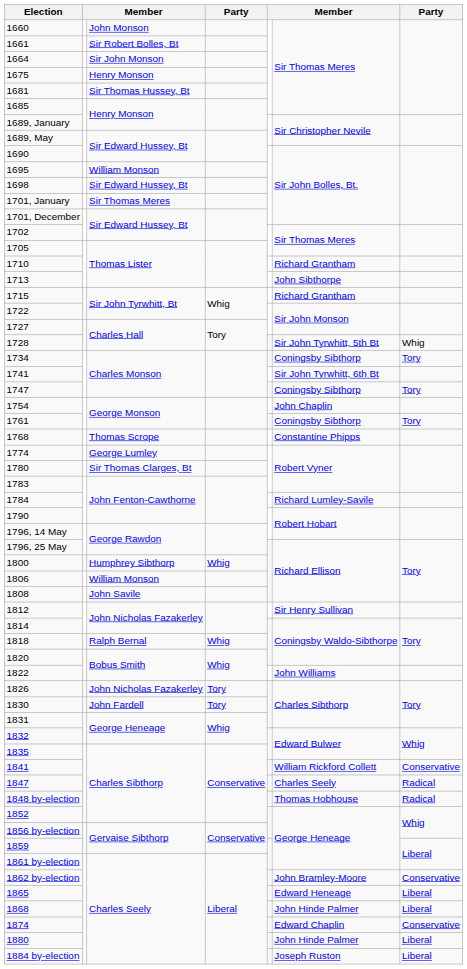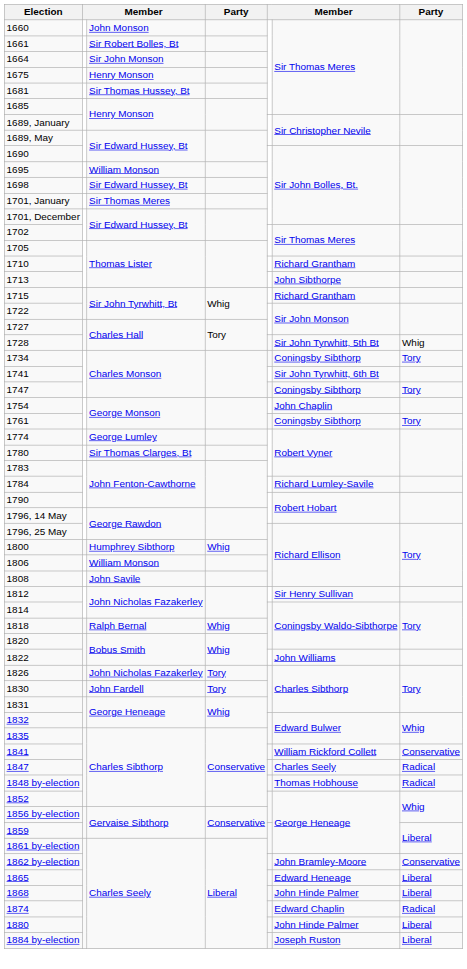- row: 1768 | Thomas Scrope | Constantine Phipps
1874 | column 7: Conservative -> Radical
